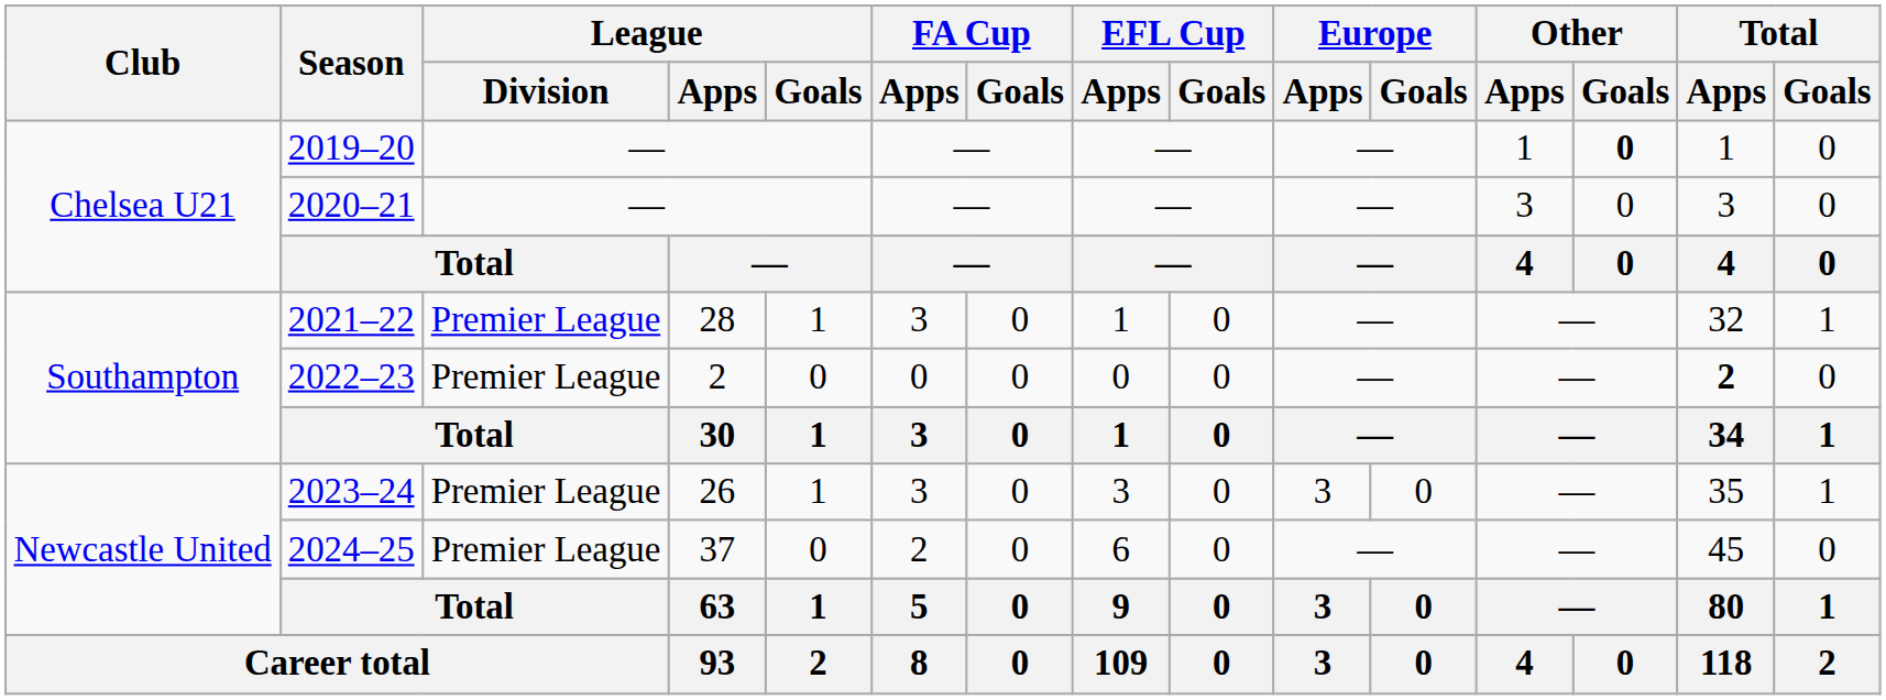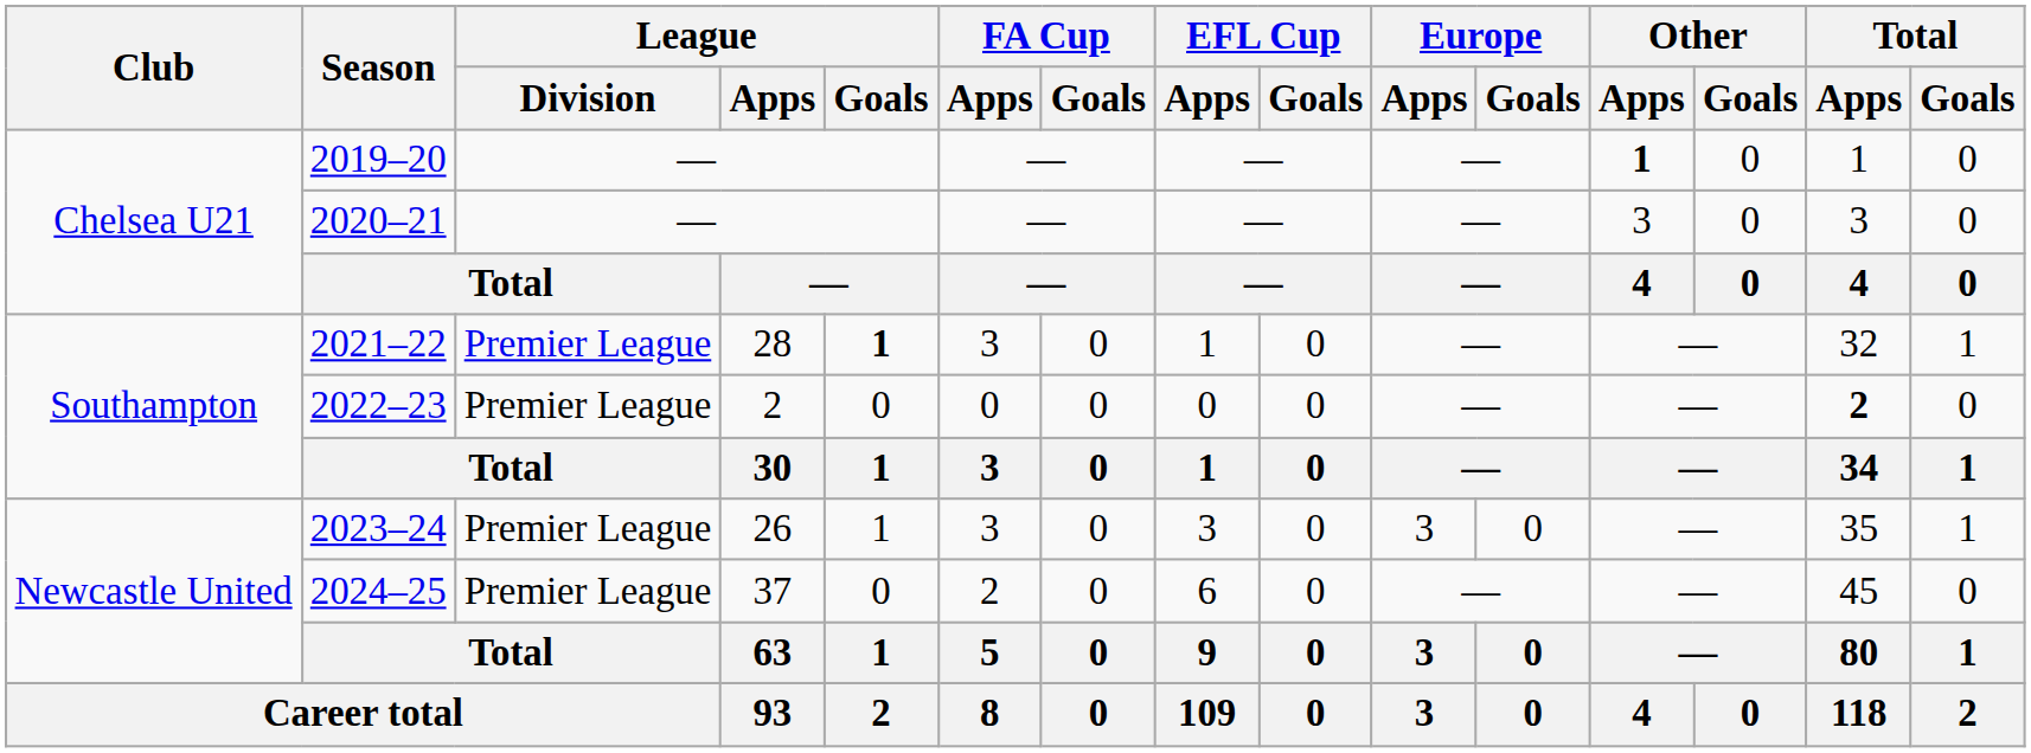2019–20 | Other / Apps: normal -> bold
2019–20 | Other / Goals: bold -> normal
2021–22 | League / Goals: normal -> bold
